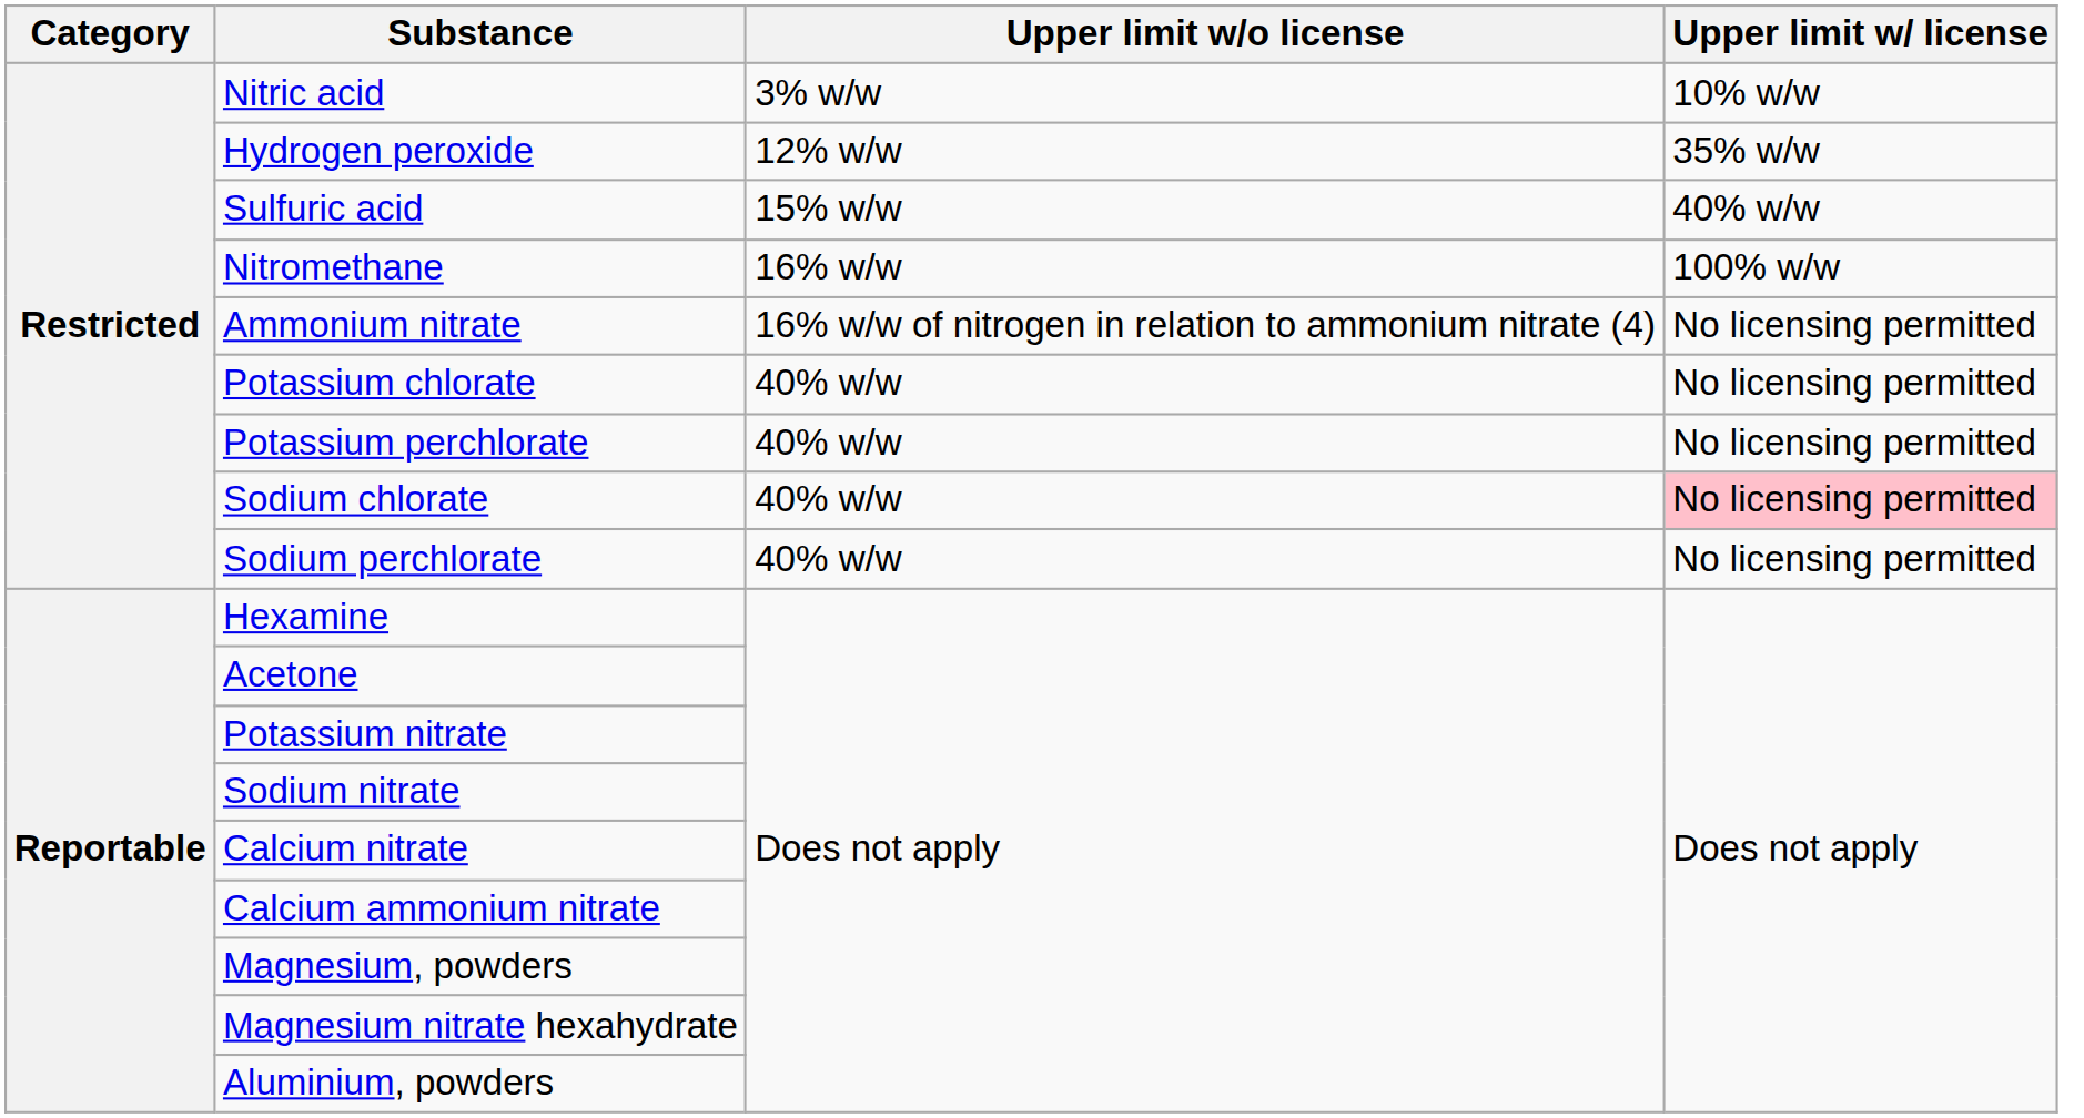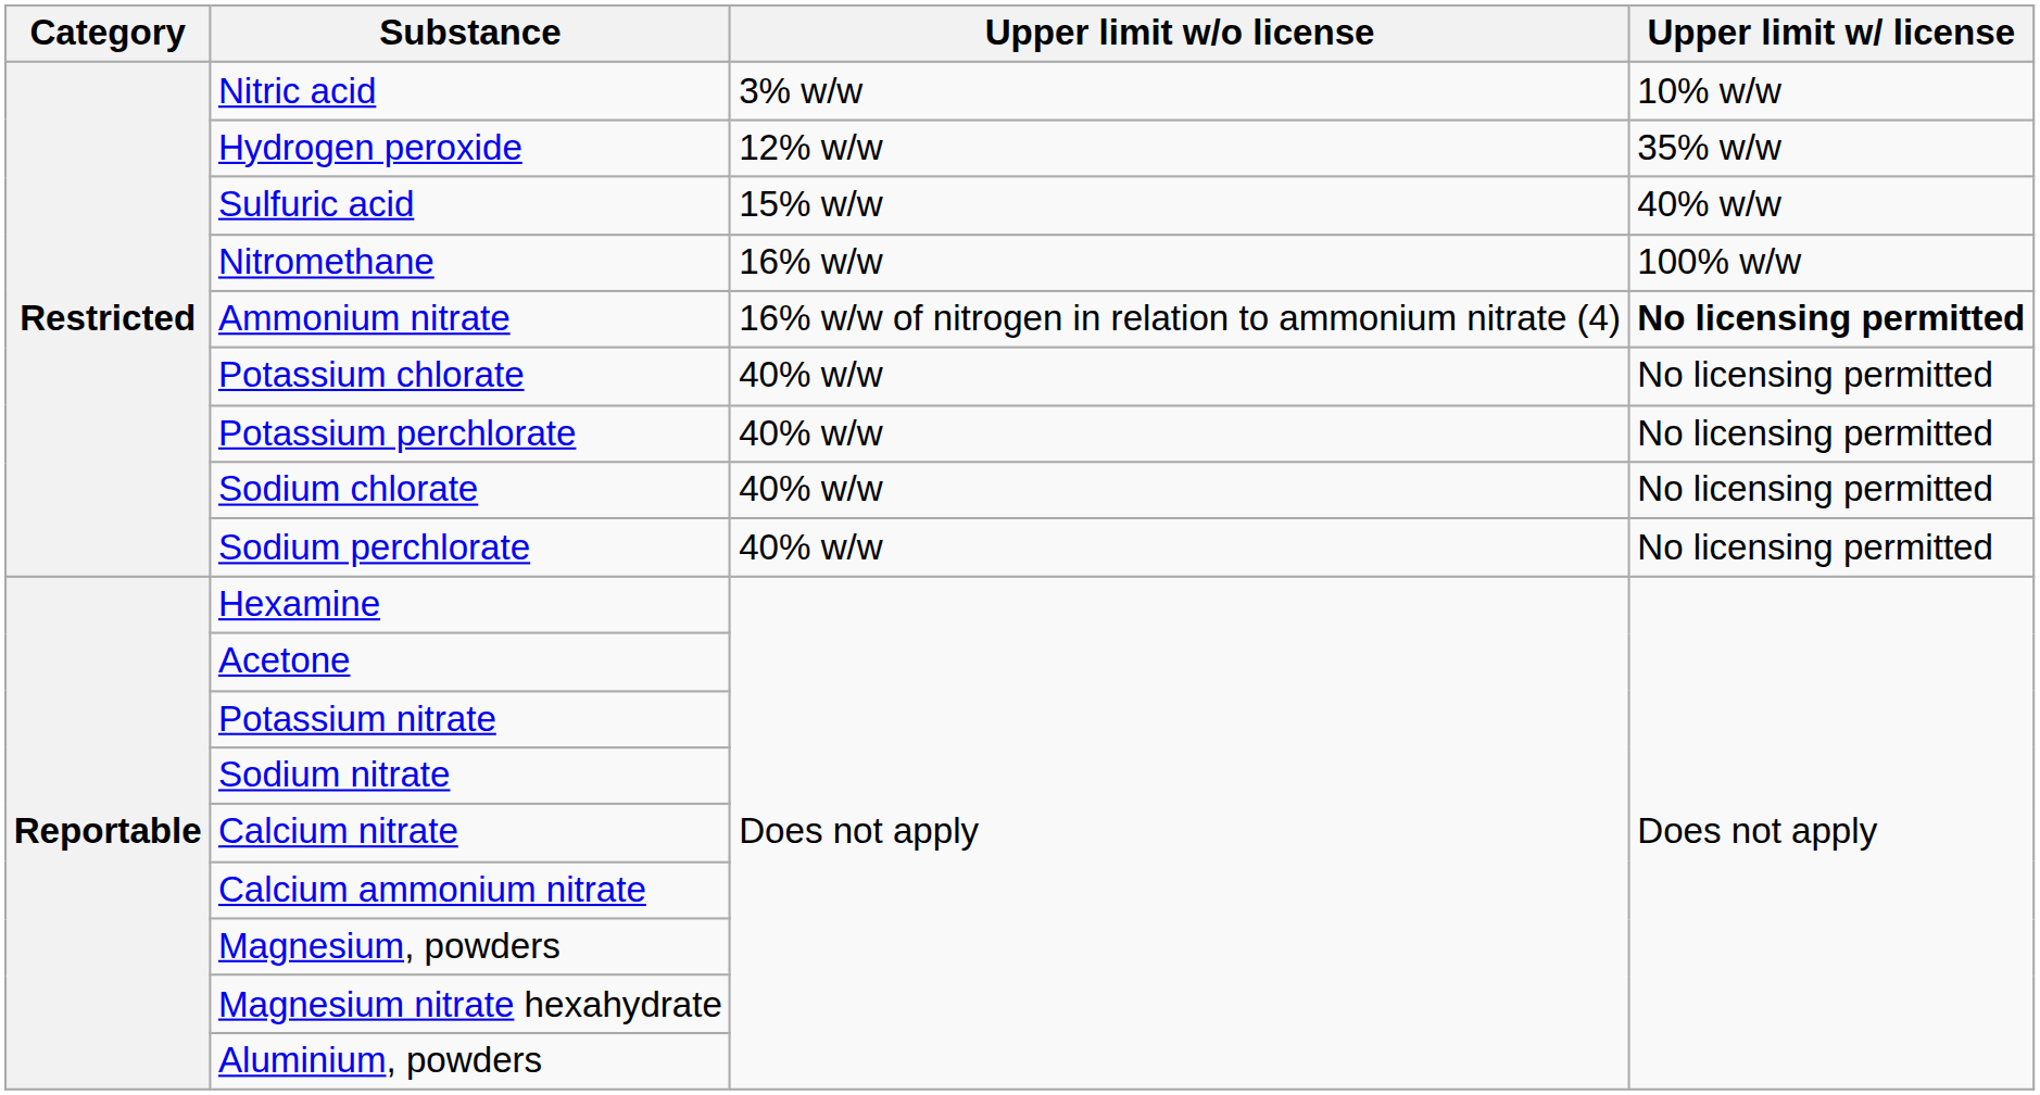Ammonium nitrate | Upper limit w/ license: normal -> bold
Sodium chlorate | Upper limit w/ license: pink background -> no background
